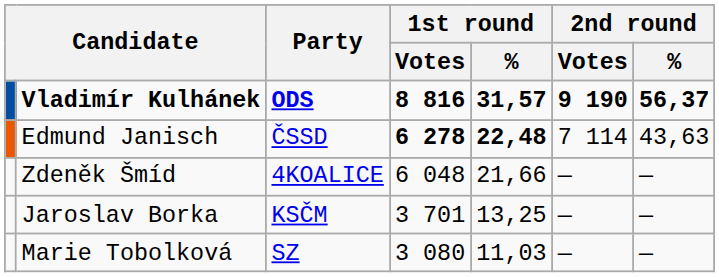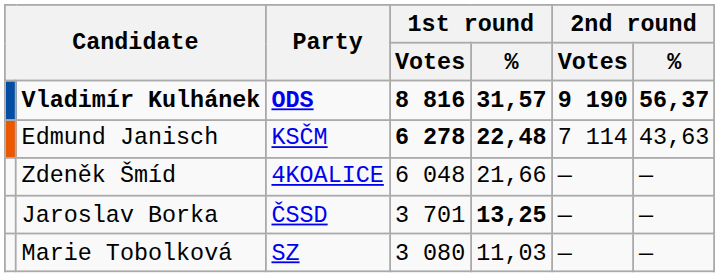Edmund Janisch | Party: ČSSD -> KSČM
Jaroslav Borka | Party: KSČM -> ČSSD
Jaroslav Borka | 1st round / %: normal -> bold
